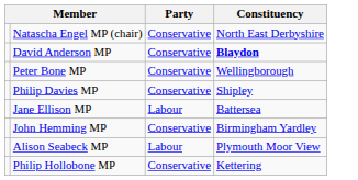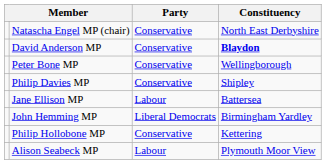John Hemming MP | Party: Conservative -> Liberal Democrats
rows swapped: Philip Hollobone MP <-> Alison Seabeck MP
